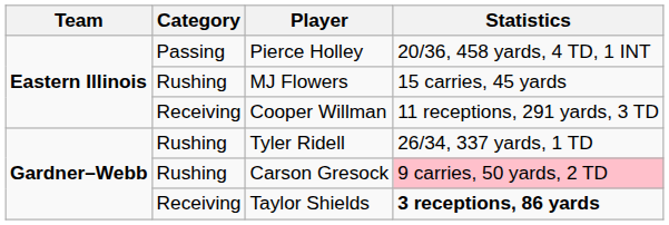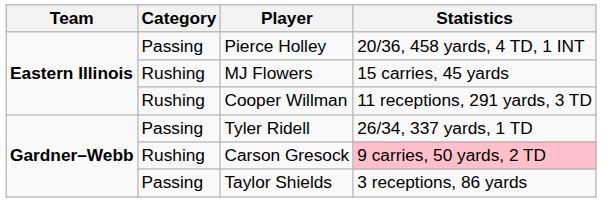Cooper Willman | Category: Receiving -> Rushing
Tyler Ridell | Category: Rushing -> Passing
Taylor Shields | Category: Receiving -> Passing
Taylor Shields | Statistics: bold -> normal
